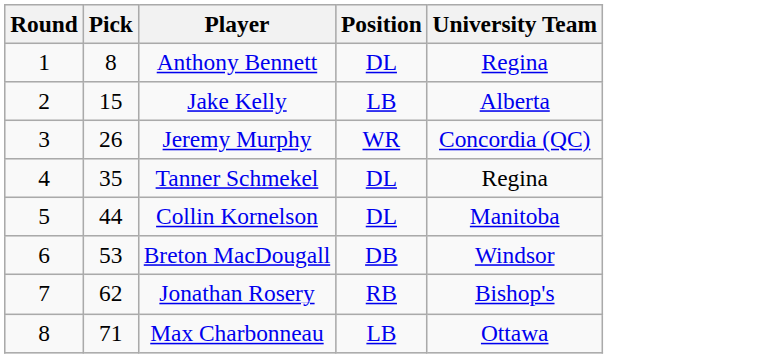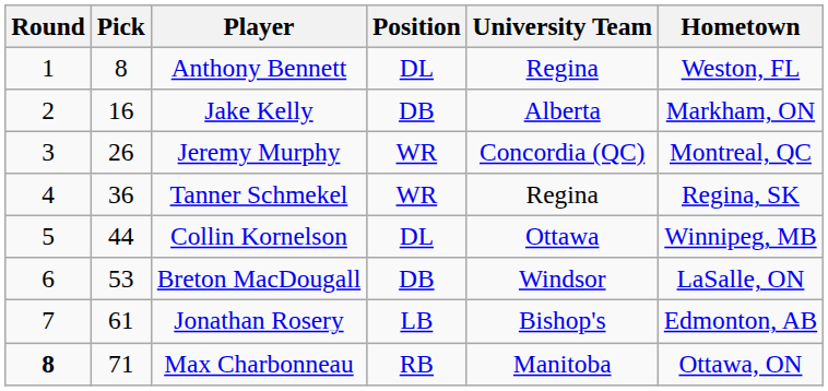+ column: Hometown | Weston, FL | Markham, ON | Montreal, QC | Regina, SK | Winnipeg, MB | LaSalle, ON | Edmonton, AB | Ottawa, ON
Jake Kelly | Pick: 15 -> 16
Jake Kelly | Position: LB -> DB
Tanner Schmekel | Pick: 35 -> 36
Tanner Schmekel | Position: DL -> WR
Collin Kornelson | University Team: Manitoba -> Ottawa
Jonathan Rosery | Pick: 62 -> 61
Jonathan Rosery | Position: RB -> LB
Max Charbonneau | Round: normal -> bold
Max Charbonneau | Position: LB -> RB
Max Charbonneau | University Team: Ottawa -> Manitoba
